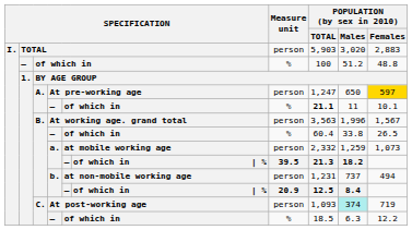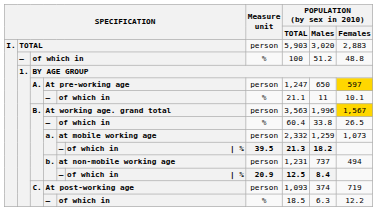A. / — | POPULATION (by sex in 2010) / TOTAL: bold -> normal
At working age. grand total | POPULATION (by sex in 2010) / Females: no background -> gold background
At post-working age | POPULATION (by sex in 2010) / Males: paleturquoise background -> no background
